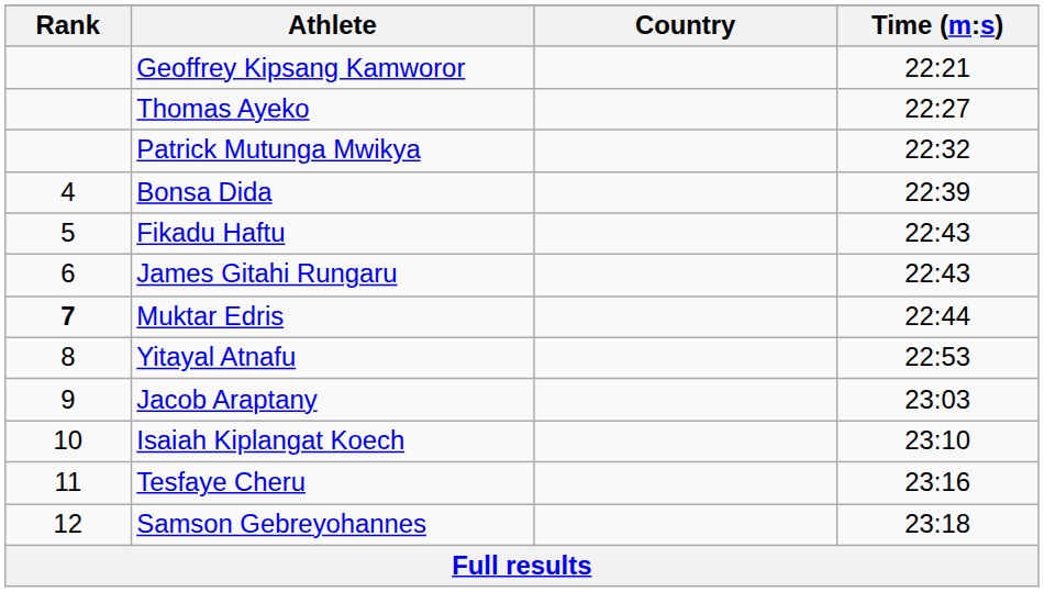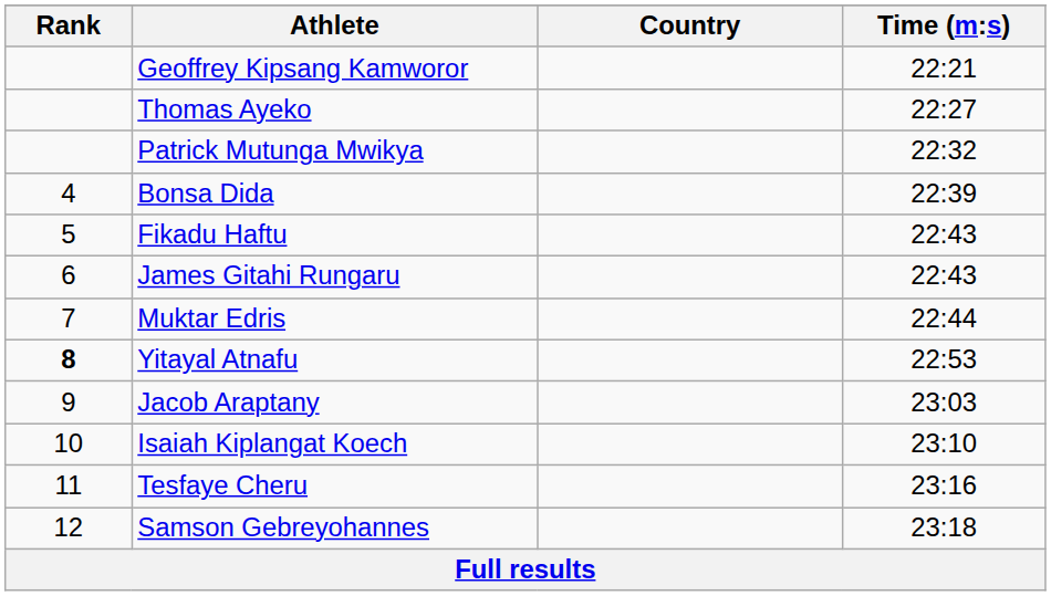Muktar Edris | Rank: bold -> normal
Yitayal Atnafu | Rank: normal -> bold
